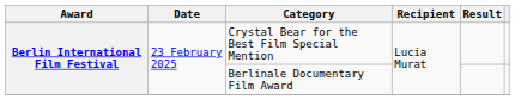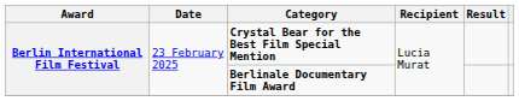Crystal Bear for the Best Film Special Mention | Category: normal -> bold
Berlinale Documentary Film Award | Category: normal -> bold
